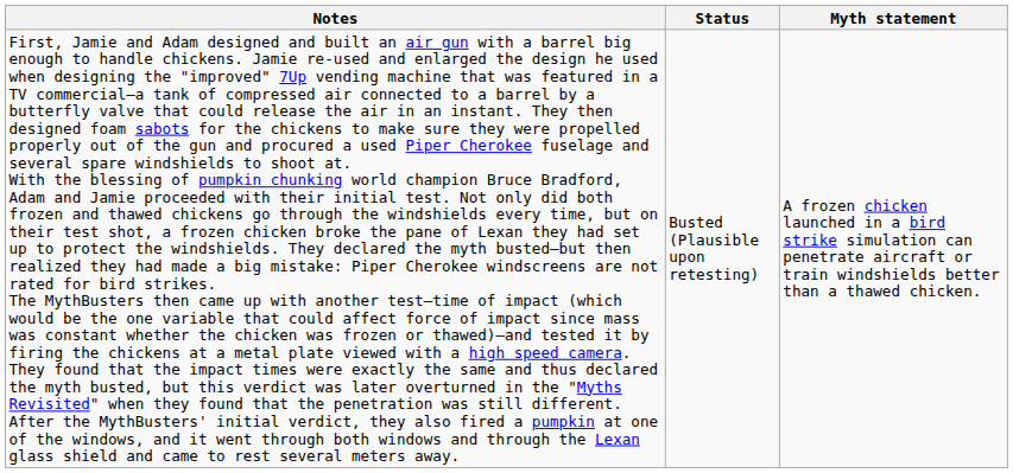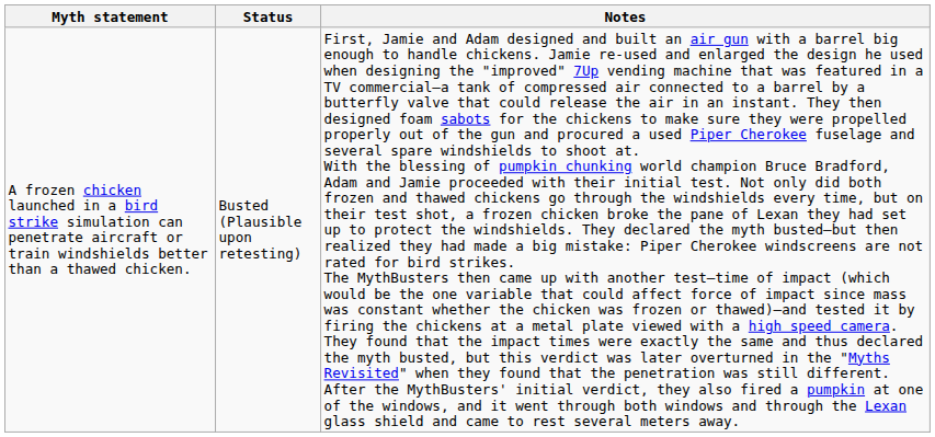columns swapped: Myth statement <-> Notes
